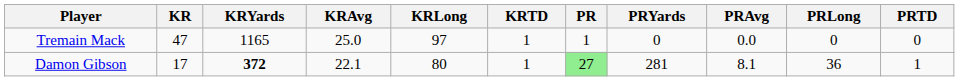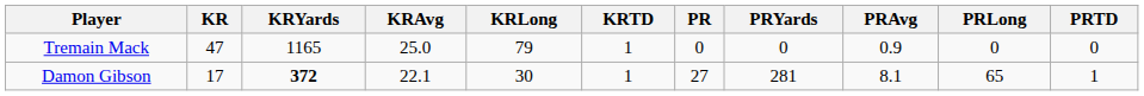Tremain Mack | KRLong: 97 -> 79
Tremain Mack | PR: 1 -> 0
Tremain Mack | PRAvg: 0.0 -> 0.9
Damon Gibson | KRLong: 80 -> 30
Damon Gibson | PR: lightgreen background -> no background
Damon Gibson | PRLong: 36 -> 65
